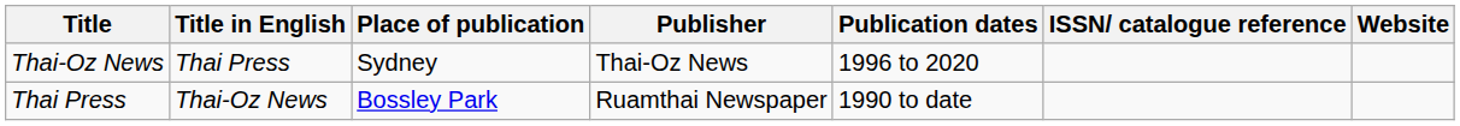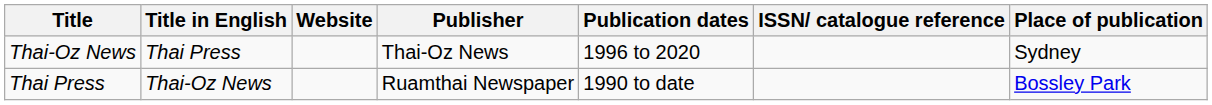columns swapped: Place of publication <-> Website
